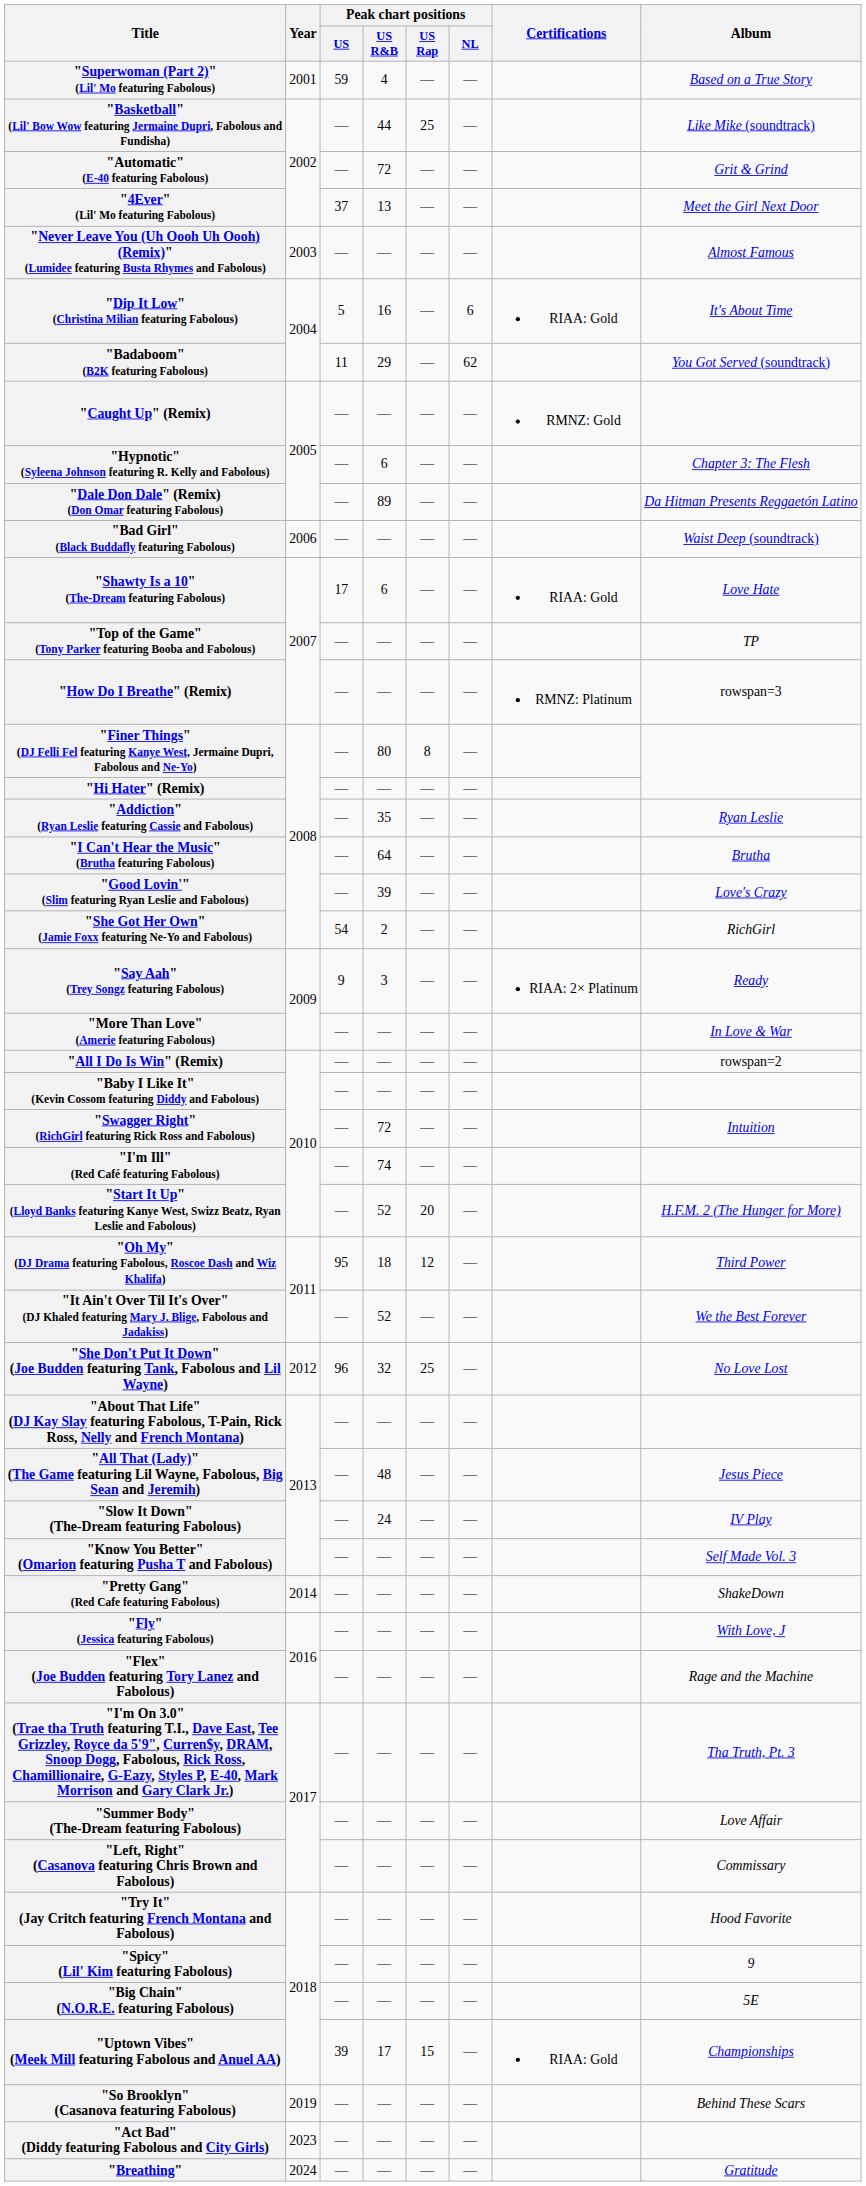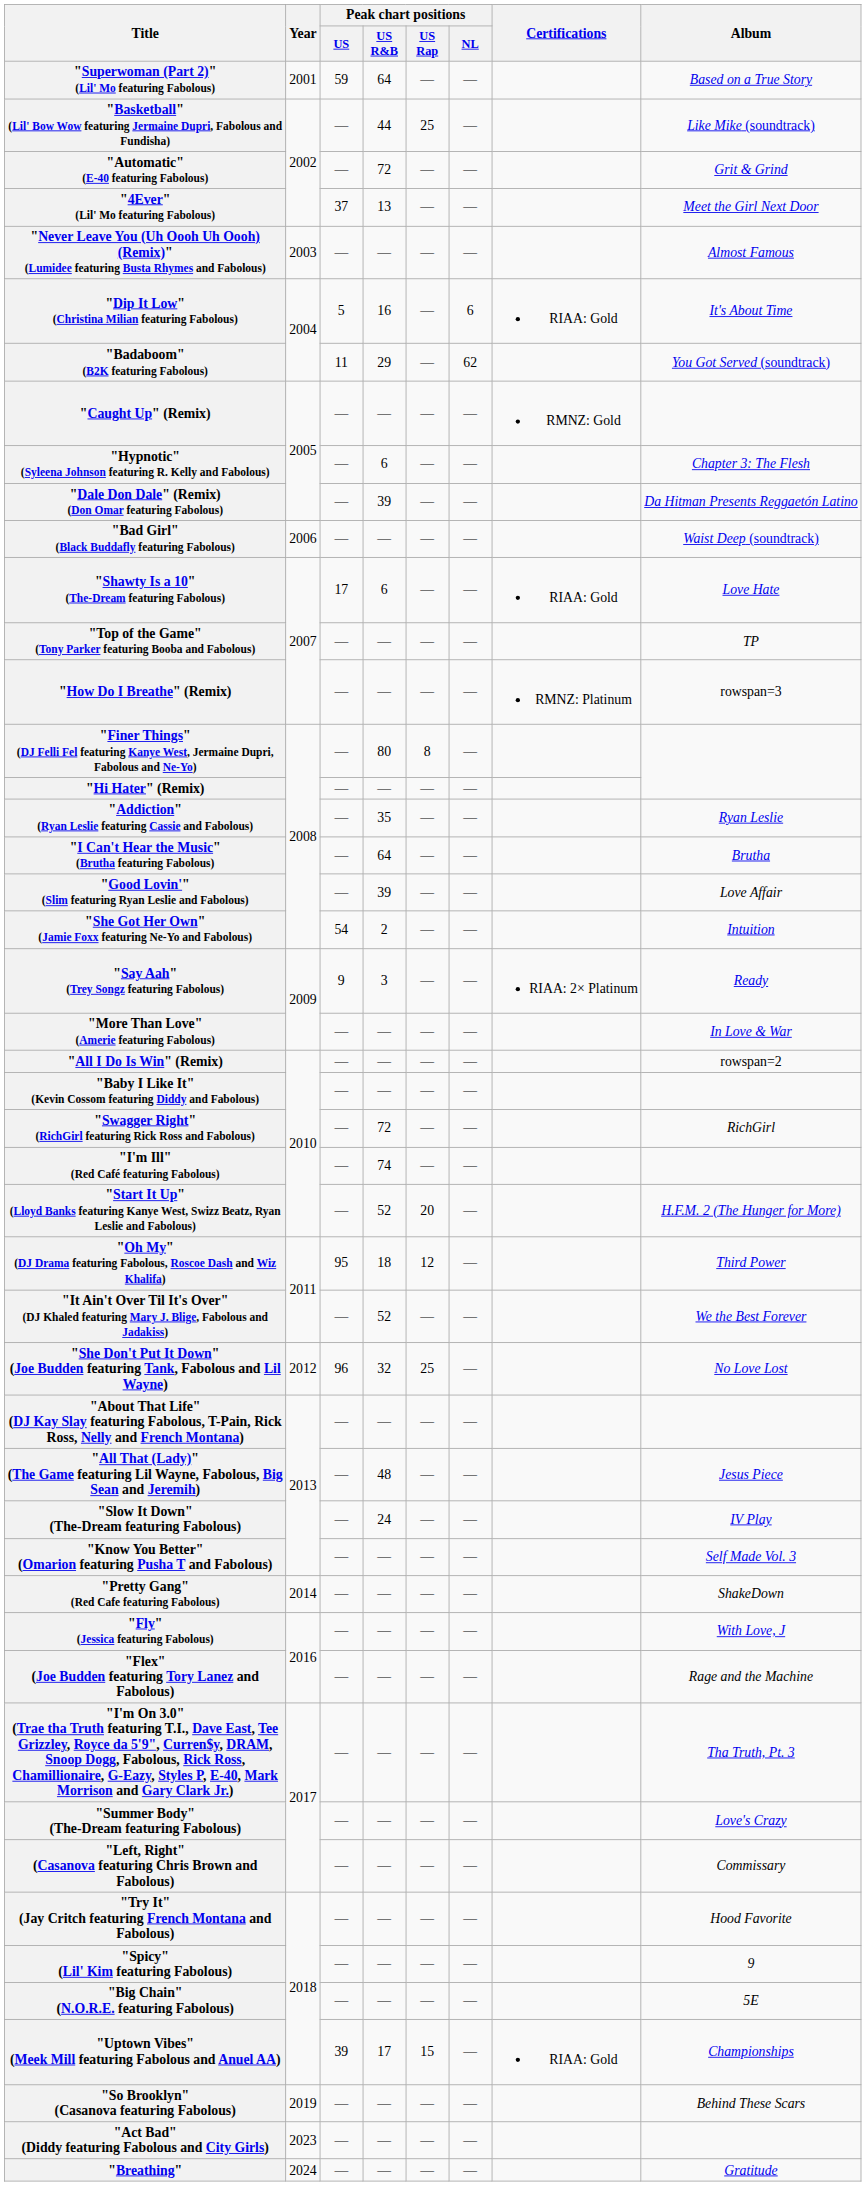"Superwoman (Part 2)" (Lil' Mo featuring Fabolous) | Peak chart positions / US R&B: 4 -> 64
"Dale Don Dale" (Remix) (Don Omar featuring Fabolous) | Peak chart positions / US R&B: 89 -> 39
"Good Lovin'" (Slim featuring Ryan Leslie and Fabolous) | Album: Love's Crazy -> Love Affair
"She Got Her Own" (Jamie Foxx featuring Ne-Yo and Fabolous) | Album: RichGirl -> Intuition
"Swagger Right" (RichGirl featuring Rick Ross and Fabolous) | Album: Intuition -> RichGirl
"Summer Body" (The-Dream featuring Fabolous) | Album: Love Affair -> Love's Crazy
